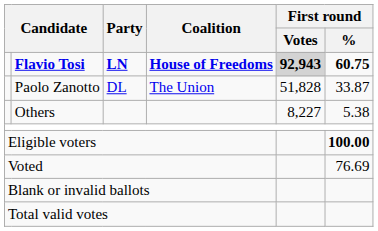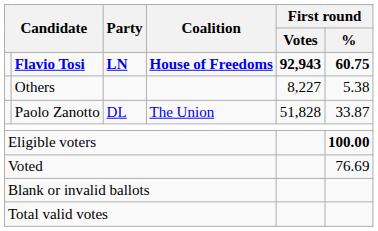Flavio Tosi | First round / Votes: lightgrey background -> no background
rows swapped: Paolo Zanotto <-> Others
